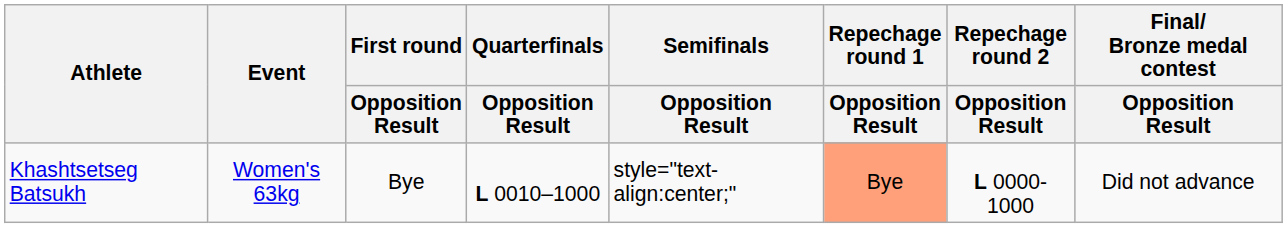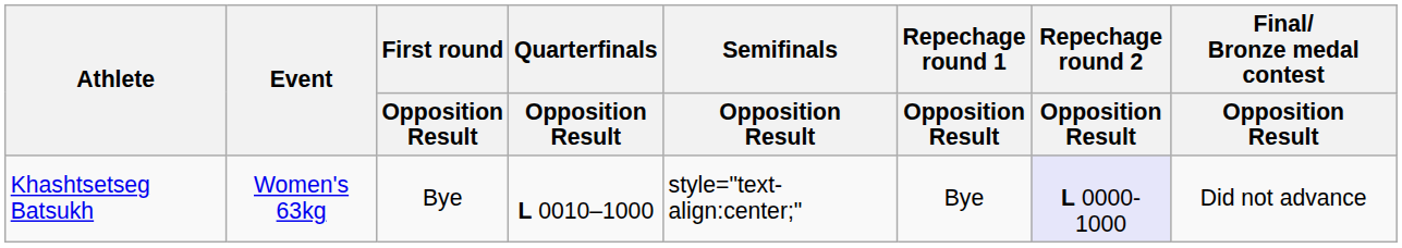Khashtsetseg Batsukh | Repechage round 1 / Opposition Result: lightsalmon background -> no background
Khashtsetseg Batsukh | Repechage round 2 / Opposition Result: no background -> lavender background
